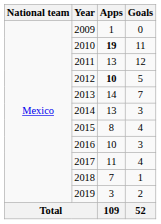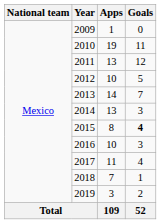2010 | Apps: bold -> normal
2012 | Apps: bold -> normal
2015 | Goals: normal -> bold
